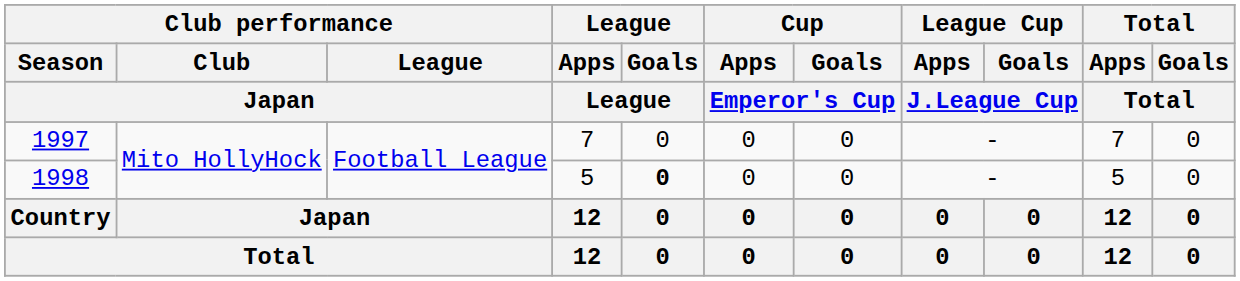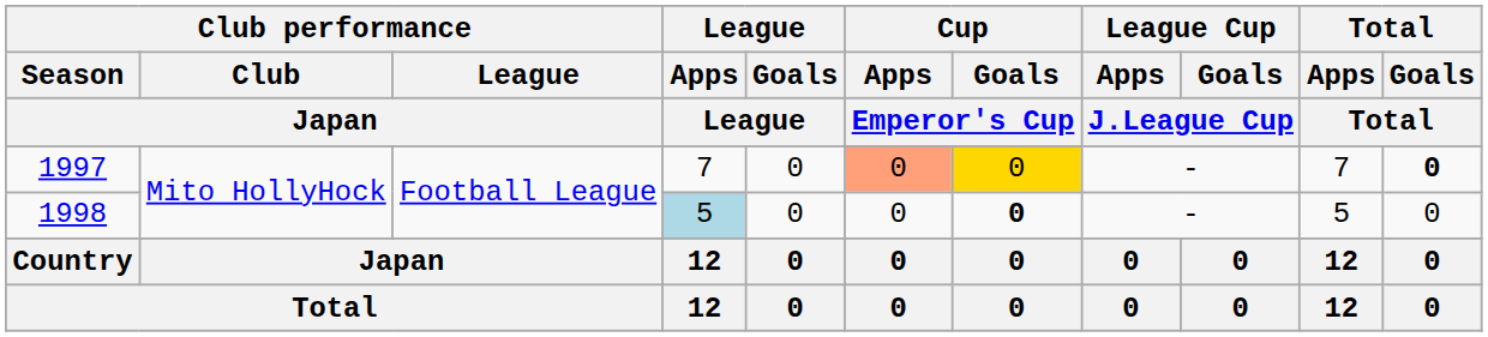1997 | Cup / Apps / Emperor's Cup: no background -> lightsalmon background
1997 | Cup / Goals / Emperor's Cup: no background -> gold background
1997 | Total / Goals / Total: normal -> bold
1998 | League / Apps / League: no background -> lightblue background
1998 | League / Goals / League: bold -> normal
1998 | Cup / Goals / Emperor's Cup: normal -> bold
